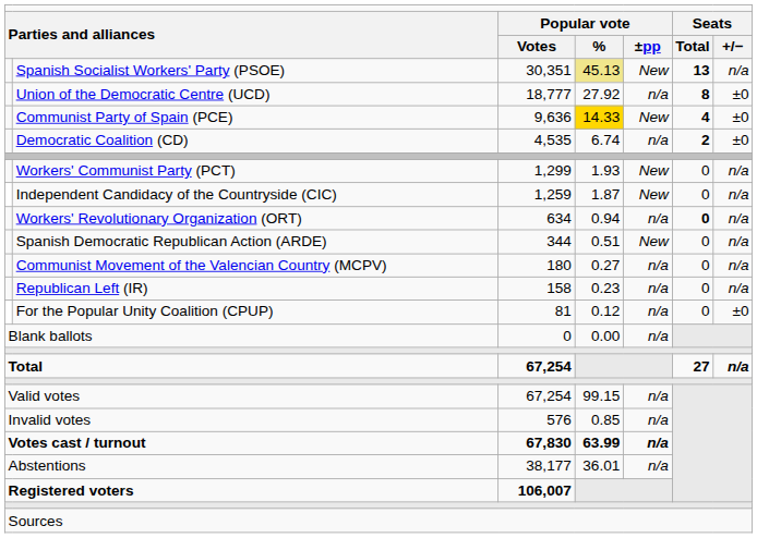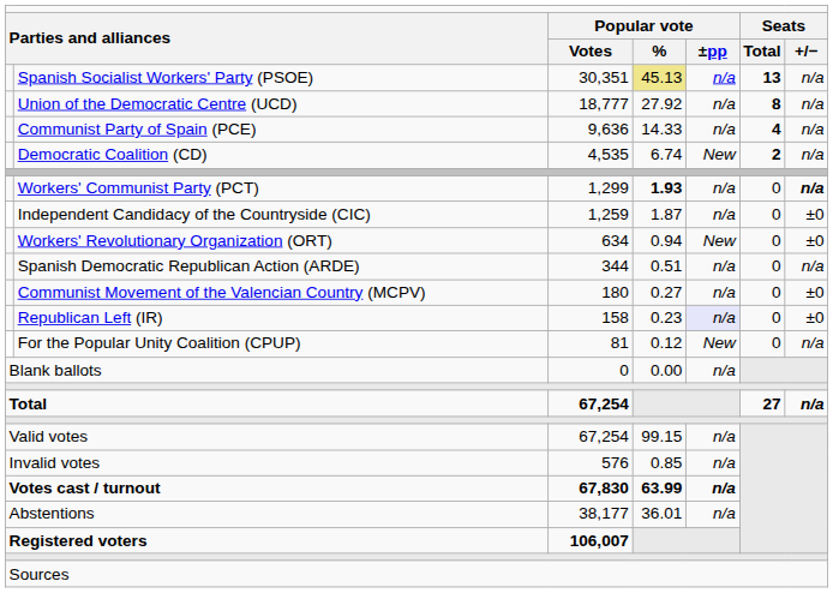Spanish Socialist Workers' Party (PSOE) | column 5: New -> n/a
Union of the Democratic Centre (UCD) | column 7: ±0 -> n/a
Communist Party of Spain (PCE) | column 4: gold background -> no background
Communist Party of Spain (PCE) | column 5: New -> n/a
Communist Party of Spain (PCE) | column 7: ±0 -> n/a
Democratic Coalition (CD) | column 5: n/a -> New
Democratic Coalition (CD) | column 7: ±0 -> n/a
Workers' Communist Party (PCT) | column 4: normal -> bold
Workers' Communist Party (PCT) | column 5: New -> n/a
Workers' Communist Party (PCT) | column 7: normal -> bold
Independent Candidacy of the Countryside (CIC) | column 5: New -> n/a
Independent Candidacy of the Countryside (CIC) | column 7: n/a -> ±0
Workers' Revolutionary Organization (ORT) | column 5: n/a -> New
Workers' Revolutionary Organization (ORT) | column 6: bold -> normal
Workers' Revolutionary Organization (ORT) | column 7: n/a -> ±0
Spanish Democratic Republican Action (ARDE) | column 5: New -> n/a
Communist Movement of the Valencian Country (MCPV) | column 7: n/a -> ±0
Republican Left (IR) | column 5: no background -> lavender background
Republican Left (IR) | column 7: n/a -> ±0
For the Popular Unity Coalition (CPUP) | column 5: n/a -> New
For the Popular Unity Coalition (CPUP) | column 7: ±0 -> n/a
